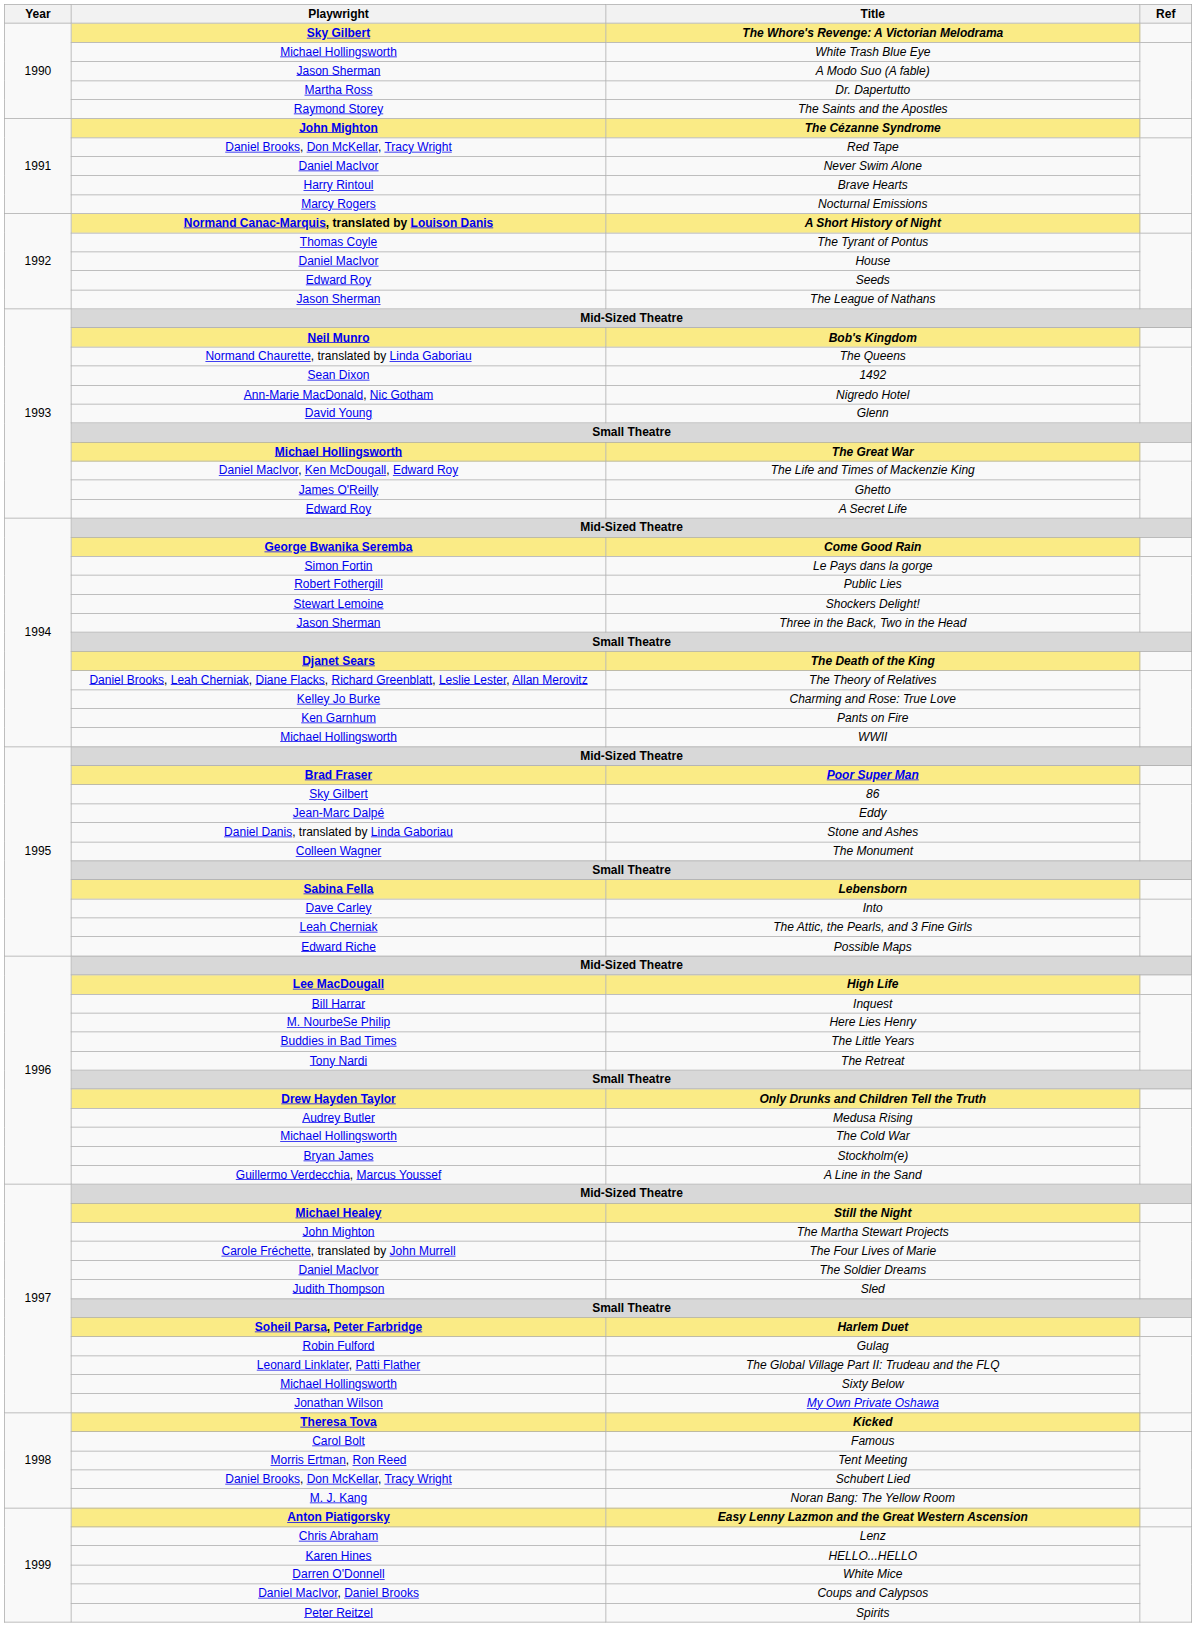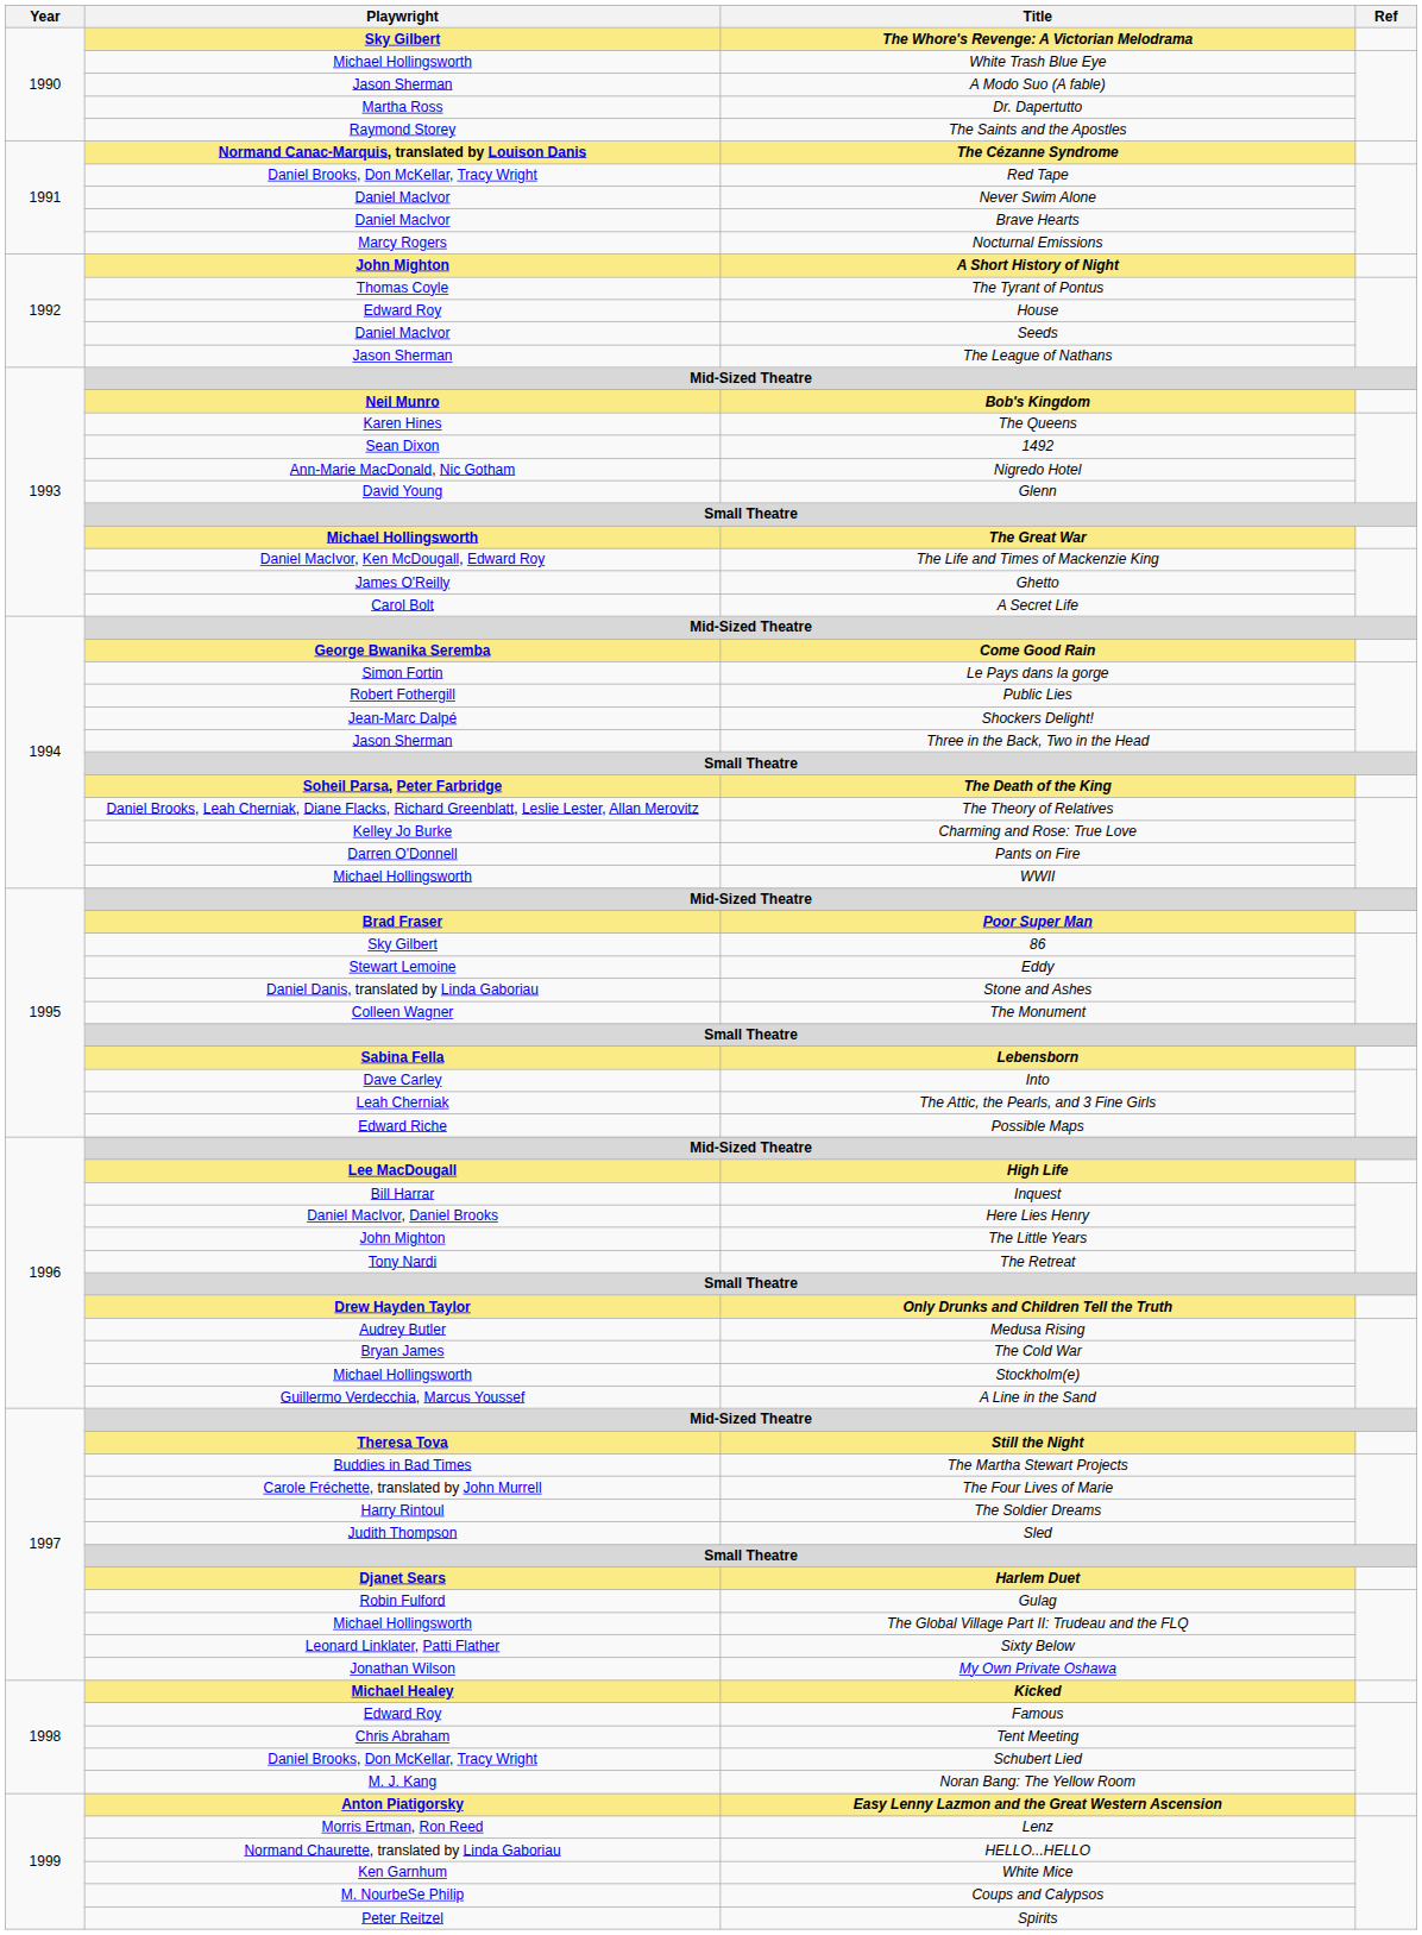The Cézanne Syndrome | Playwright: John Mighton -> Normand Canac-Marquis, translated by Louison Danis
Brave Hearts | Playwright: Harry Rintoul -> Daniel MacIvor
A Short History of Night | Playwright: Normand Canac-Marquis, translated by Louison Danis -> John Mighton
House | Playwright: Daniel MacIvor -> Edward Roy
Seeds | Playwright: Edward Roy -> Daniel MacIvor
The Queens | Playwright: Normand Chaurette, translated by Linda Gaboriau -> Karen Hines
A Secret Life | Playwright: Edward Roy -> Carol Bolt
Shockers Delight! | Playwright: Stewart Lemoine -> Jean-Marc Dalpé
The Death of the King | Playwright: Djanet Sears -> Soheil Parsa, Peter Farbridge
Pants on Fire | Playwright: Ken Garnhum -> Darren O'Donnell
Eddy | Playwright: Jean-Marc Dalpé -> Stewart Lemoine
Here Lies Henry | Playwright: M. NourbeSe Philip -> Daniel MacIvor, Daniel Brooks
The Little Years | Playwright: Buddies in Bad Times -> John Mighton
The Cold War | Playwright: Michael Hollingsworth -> Bryan James
Stockholm(e) | Playwright: Bryan James -> Michael Hollingsworth
Still the Night | Playwright: Michael Healey -> Theresa Tova
The Martha Stewart Projects | Playwright: John Mighton -> Buddies in Bad Times
The Soldier Dreams | Playwright: Daniel MacIvor -> Harry Rintoul
Harlem Duet | Playwright: Soheil Parsa, Peter Farbridge -> Djanet Sears
The Global Village Part II: Trudeau and the FLQ | Playwright: Leonard Linklater, Patti Flather -> Michael Hollingsworth
Sixty Below | Playwright: Michael Hollingsworth -> Leonard Linklater, Patti Flather
Kicked | Playwright: Theresa Tova -> Michael Healey
Famous | Playwright: Carol Bolt -> Edward Roy
Tent Meeting | Playwright: Morris Ertman, Ron Reed -> Chris Abraham
Lenz | Playwright: Chris Abraham -> Morris Ertman, Ron Reed
HELLO...HELLO | Playwright: Karen Hines -> Normand Chaurette, translated by Linda Gaboriau
White Mice | Playwright: Darren O'Donnell -> Ken Garnhum
Coups and Calypsos | Playwright: Daniel MacIvor, Daniel Brooks -> M. NourbeSe Philip
